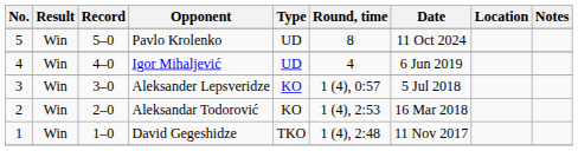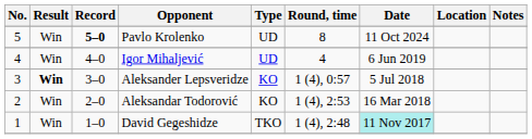Pavlo Krolenko | Record: normal -> bold
Aleksander Lepsveridze | Result: normal -> bold
David Gegeshidze | Date: no background -> paleturquoise background
